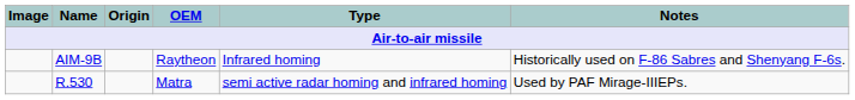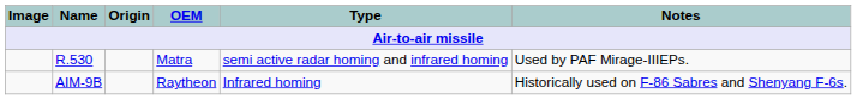rows swapped: AIM-9B <-> R.530
